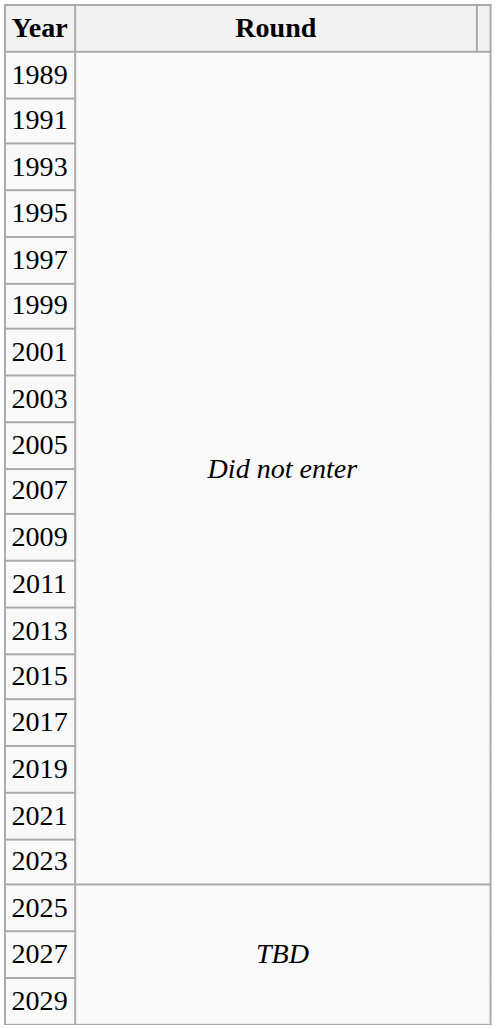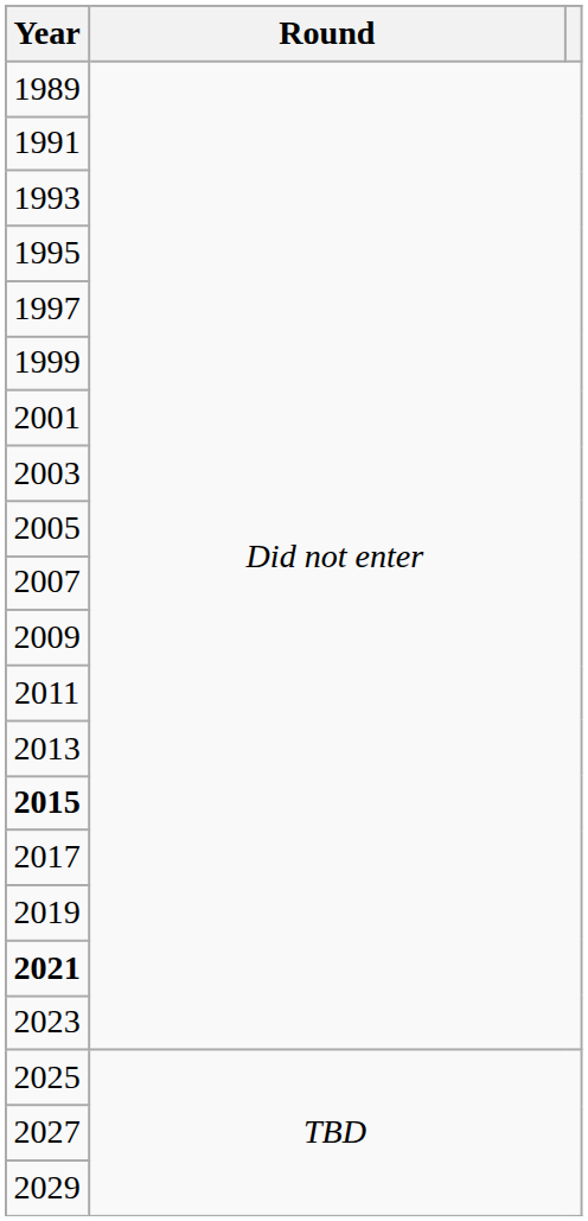2015 | Year: normal -> bold
2021 | Year: normal -> bold
